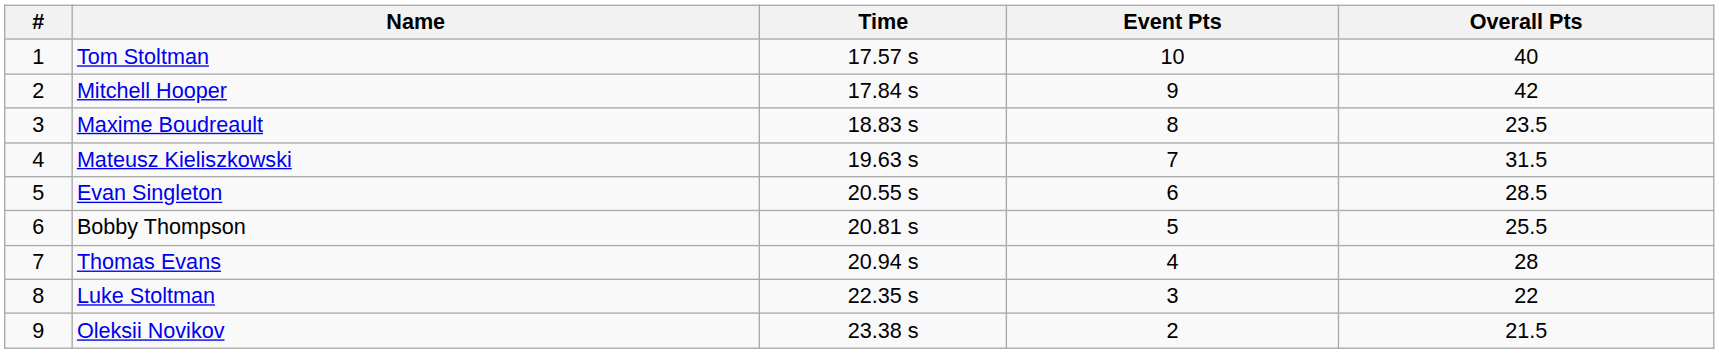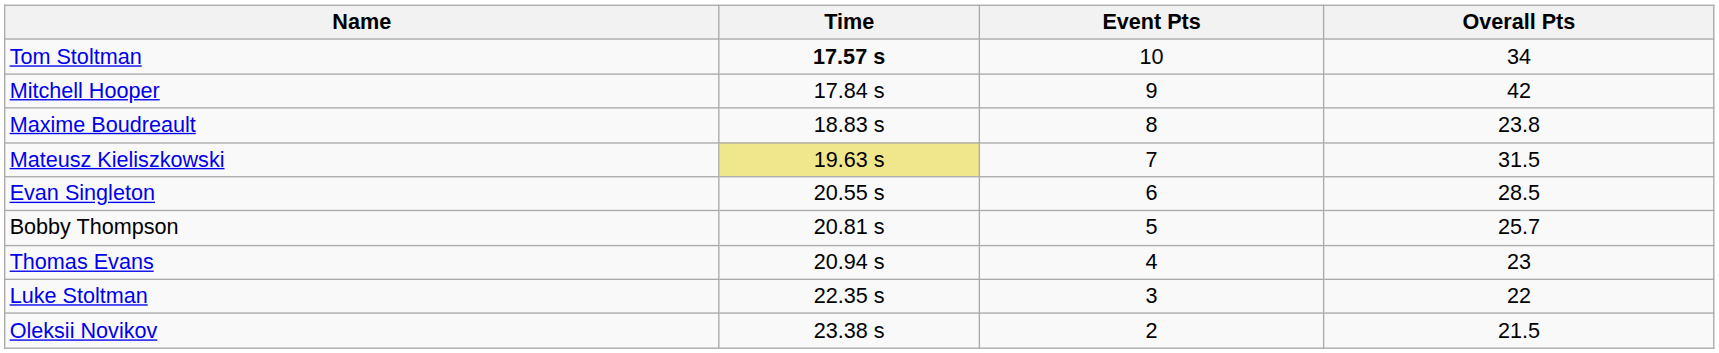- column: # | 1 | 2 | 3 | 4 | 5 | 6 | 7 | 8 | 9
Tom Stoltman | Time: normal -> bold
Tom Stoltman | Overall Pts: 40 -> 34
Maxime Boudreault | Overall Pts: 23.5 -> 23.8
Mateusz Kieliszkowski | Time: no background -> khaki background
Bobby Thompson | Overall Pts: 25.5 -> 25.7
Thomas Evans | Overall Pts: 28 -> 23
